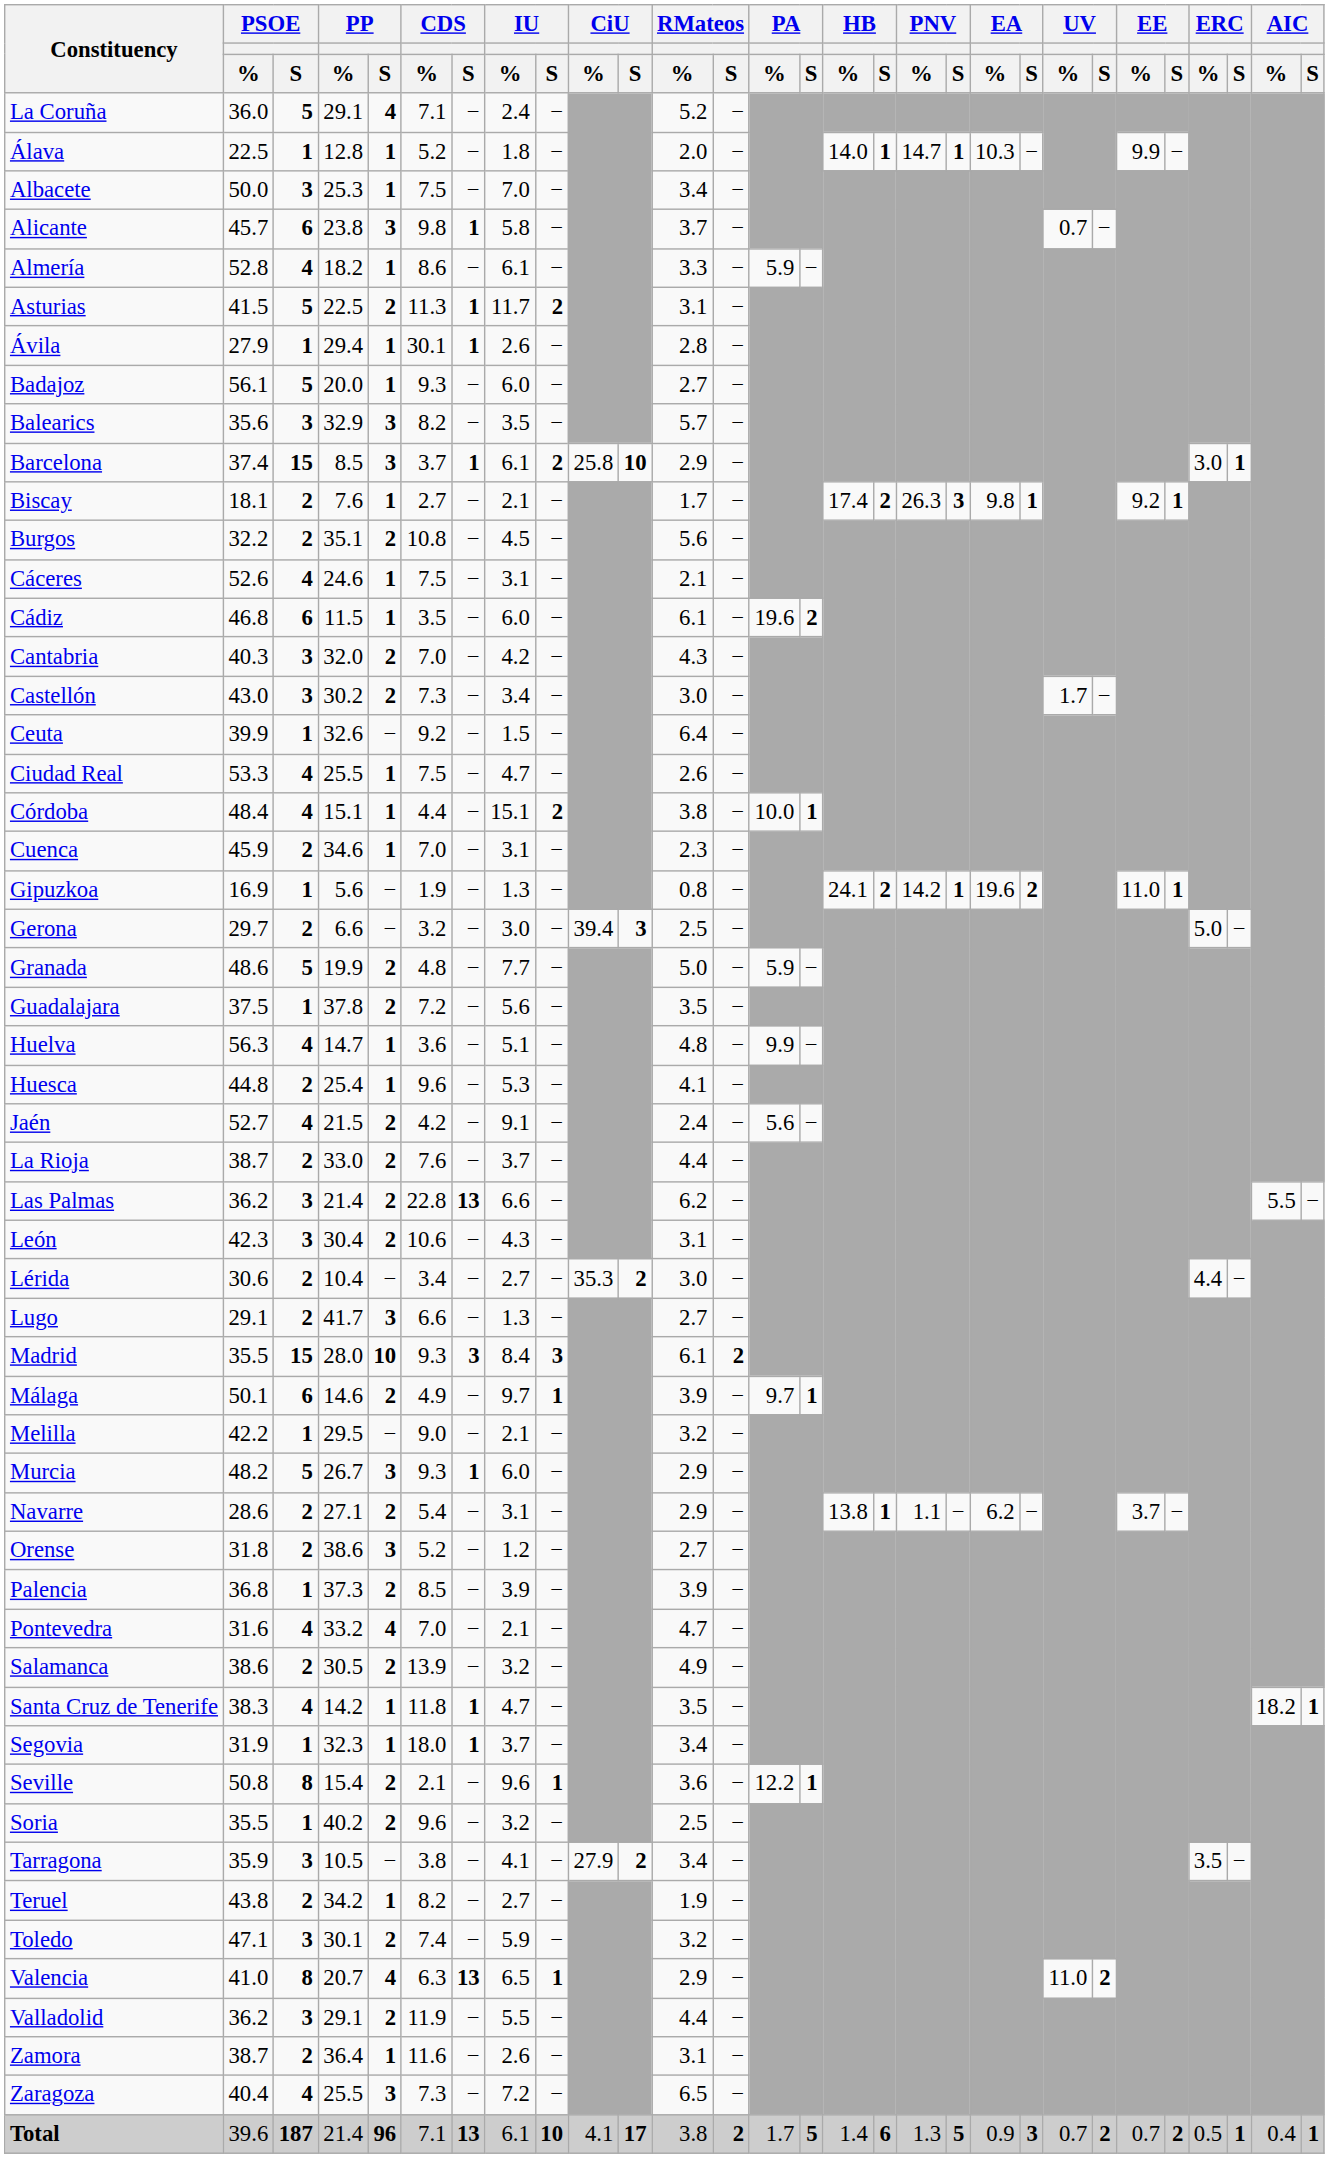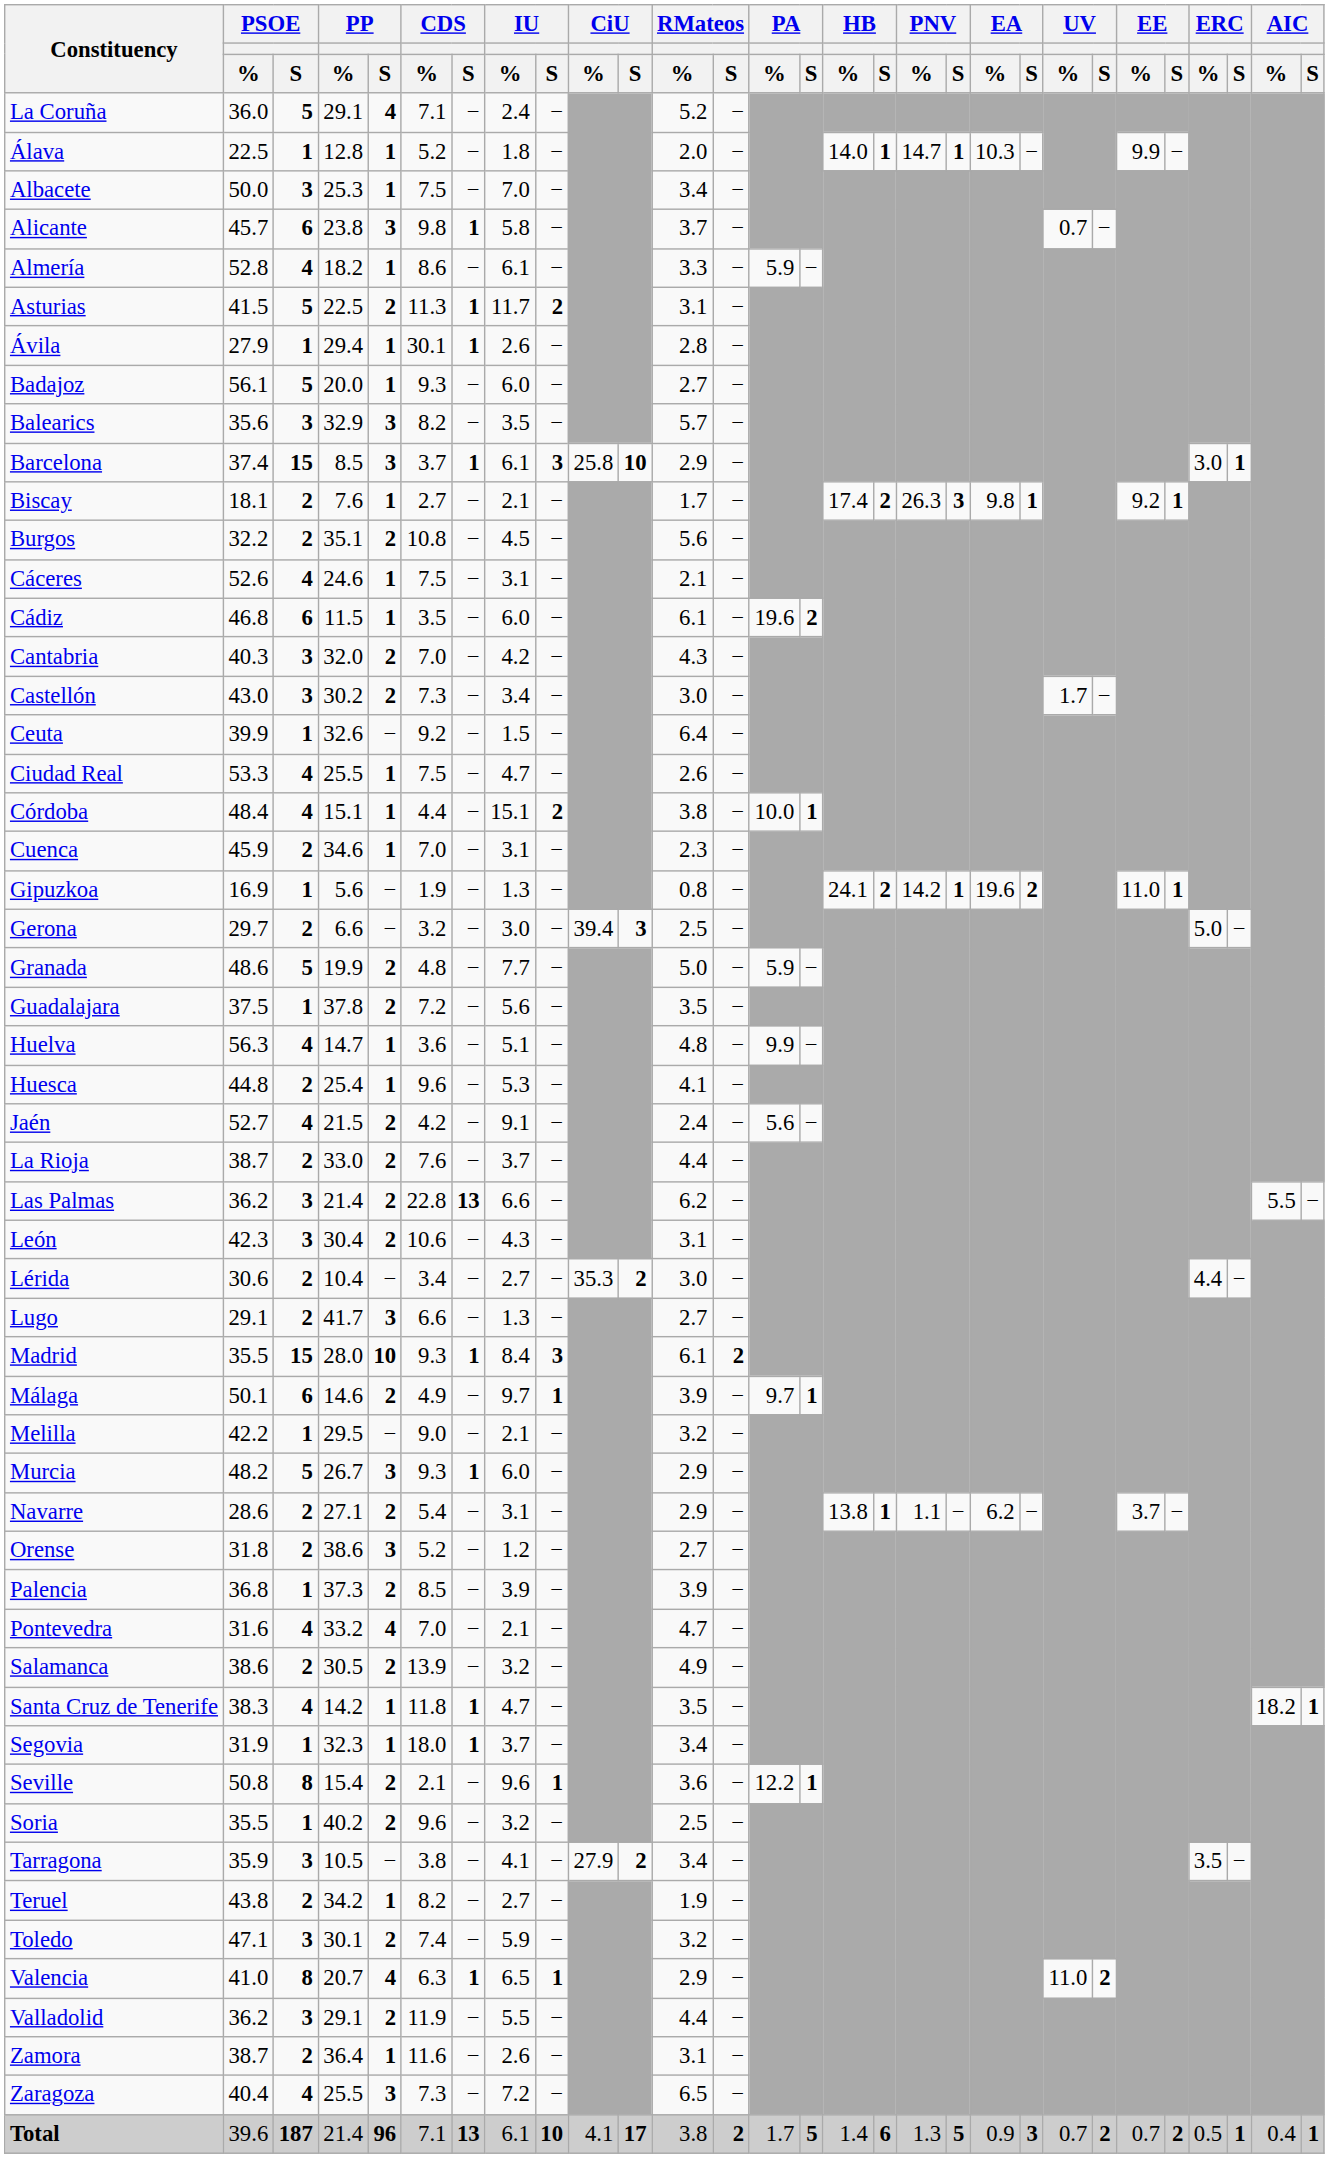Barcelona | IU / S: 2 -> 3
Madrid | CDS / S: 3 -> 1
Valencia | CDS / S: 13 -> 1
